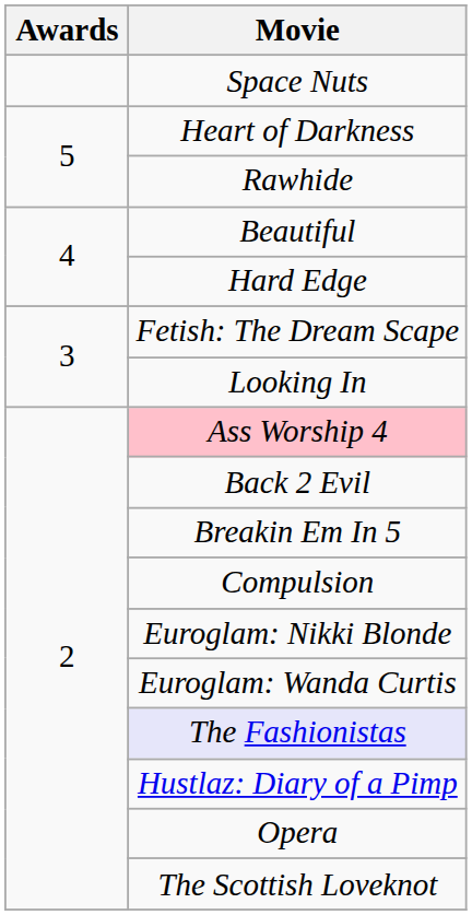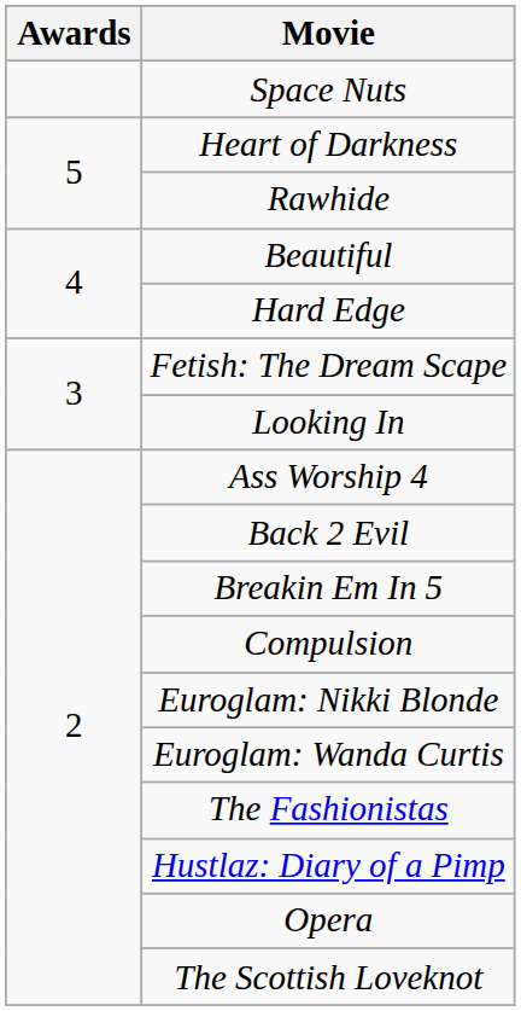Ass Worship 4 | Movie: pink background -> no background
The Fashionistas | Movie: lavender background -> no background
